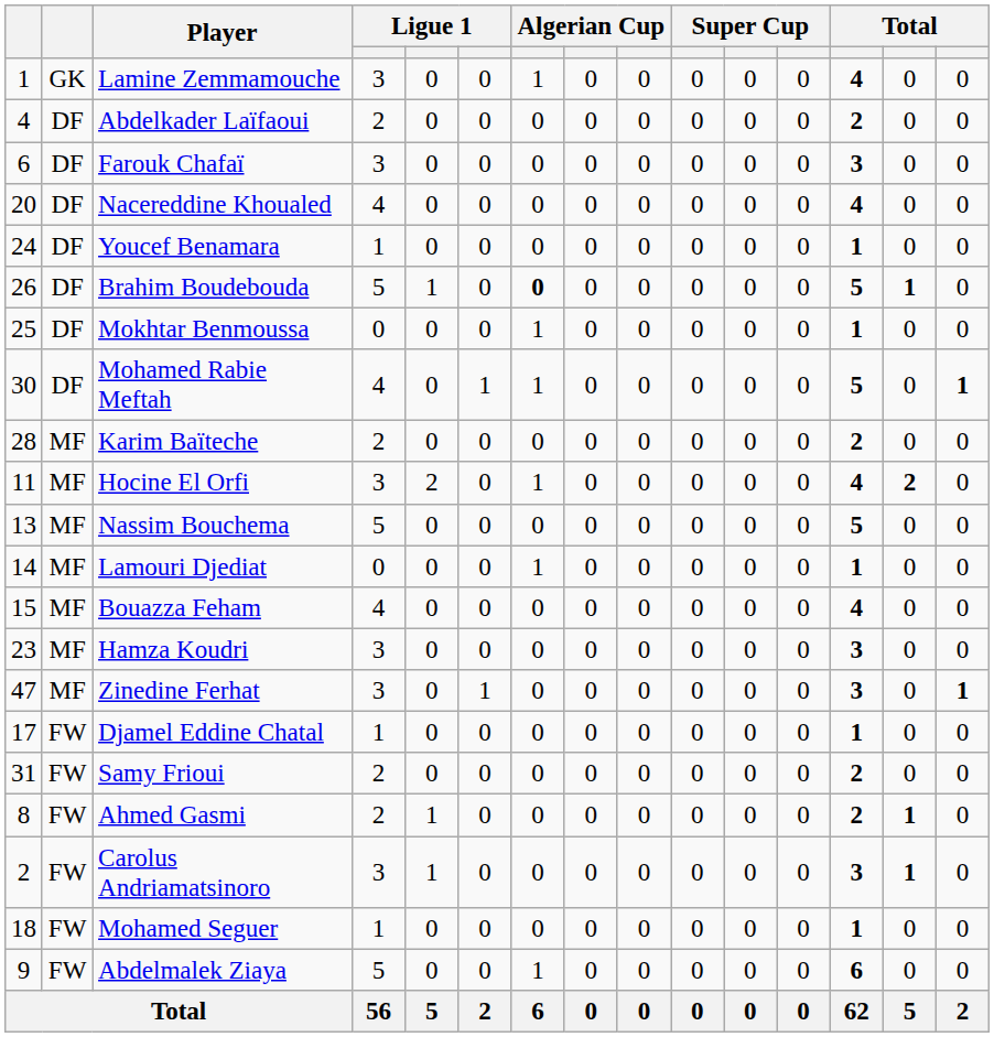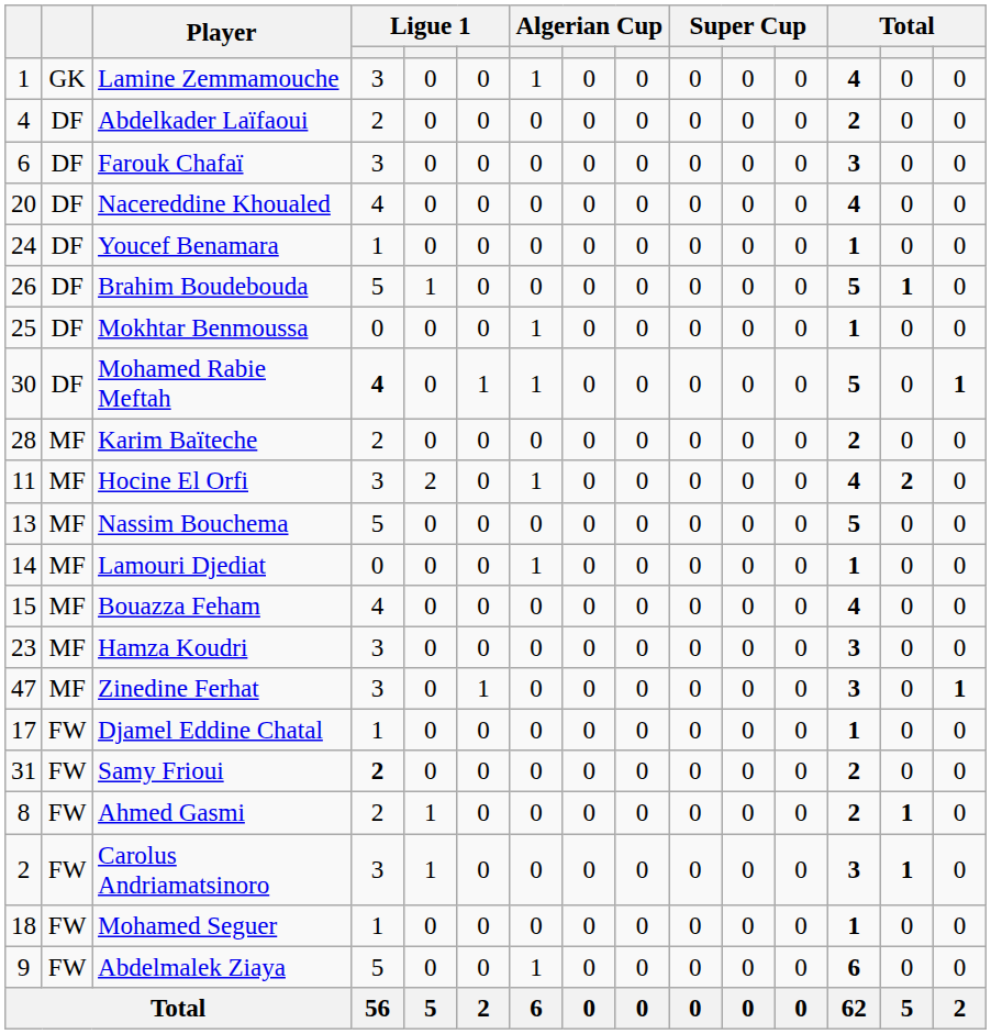Brahim Boudebouda | column 7: bold -> normal
Mohamed Rabie Meftah | column 4: normal -> bold
Samy Frioui | column 4: normal -> bold
